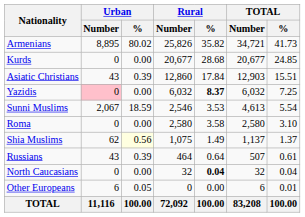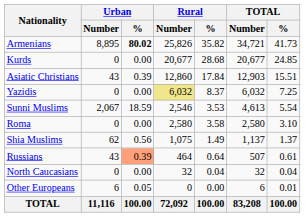Armenians | Urban / %: normal -> bold
Yazidis | Urban / Number: pink background -> no background
Yazidis | Rural / Number: no background -> khaki background
Yazidis | Rural / %: bold -> normal
Shia Muslims | Urban / %: lightyellow background -> no background
Russians | Urban / %: no background -> lightsalmon background
North Caucasians | Rural / %: bold -> normal
